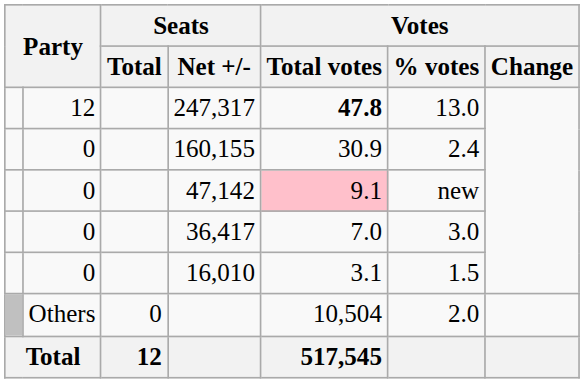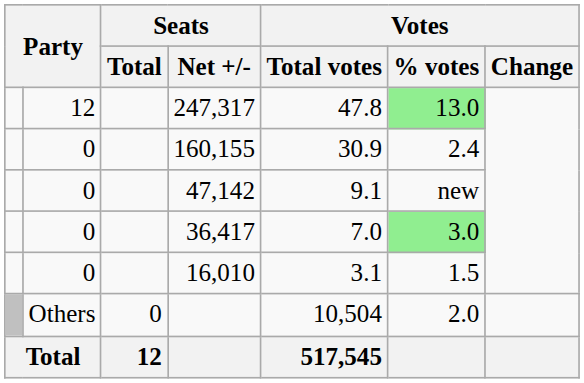247,317 | Votes / Total votes: bold -> normal
247,317 | Votes / % votes: no background -> lightgreen background
47,142 | Votes / Total votes: pink background -> no background
36,417 | Votes / % votes: no background -> lightgreen background
